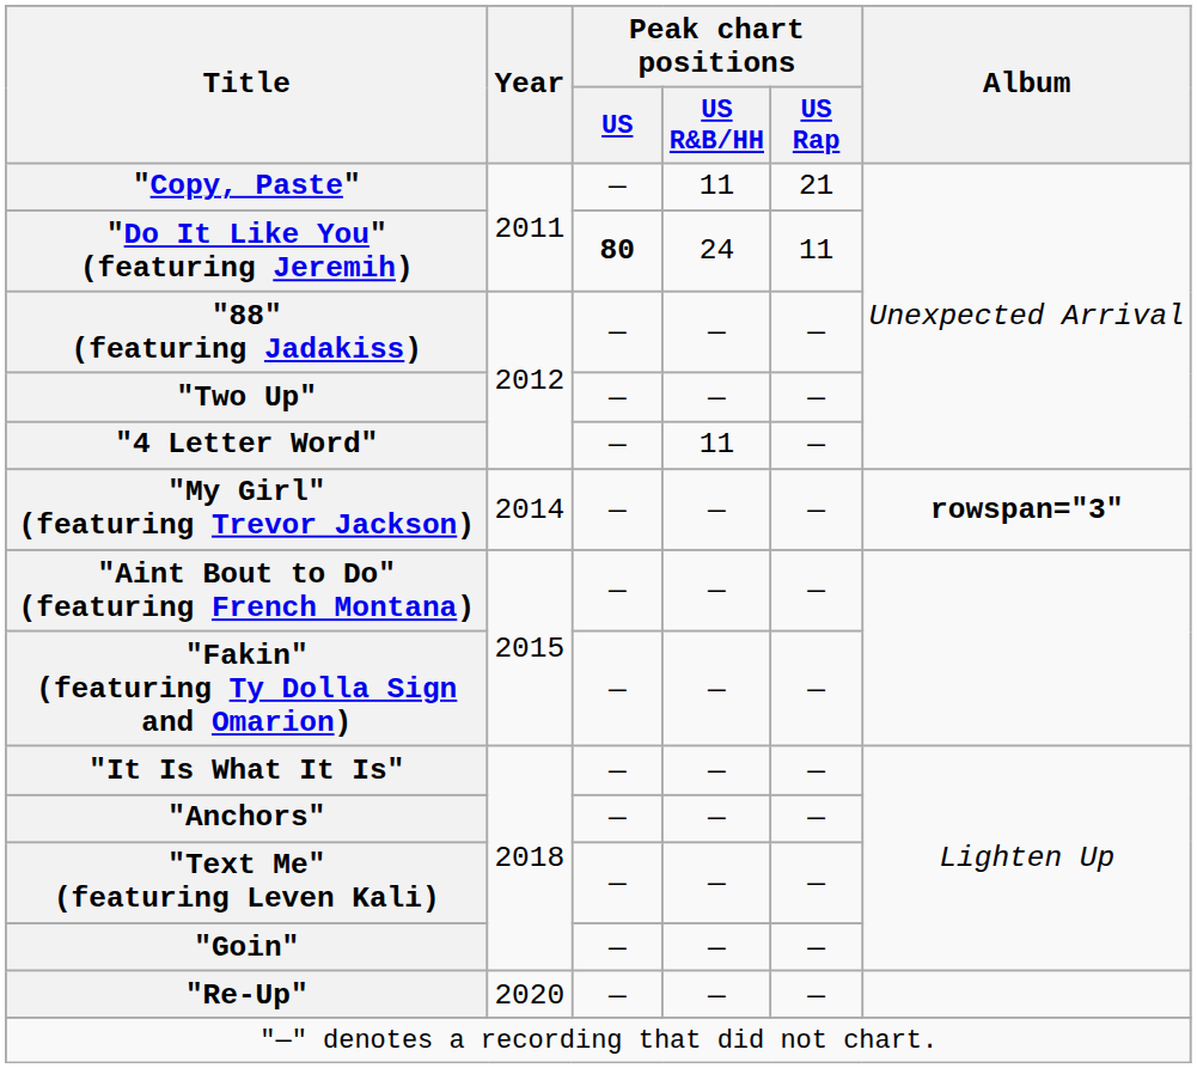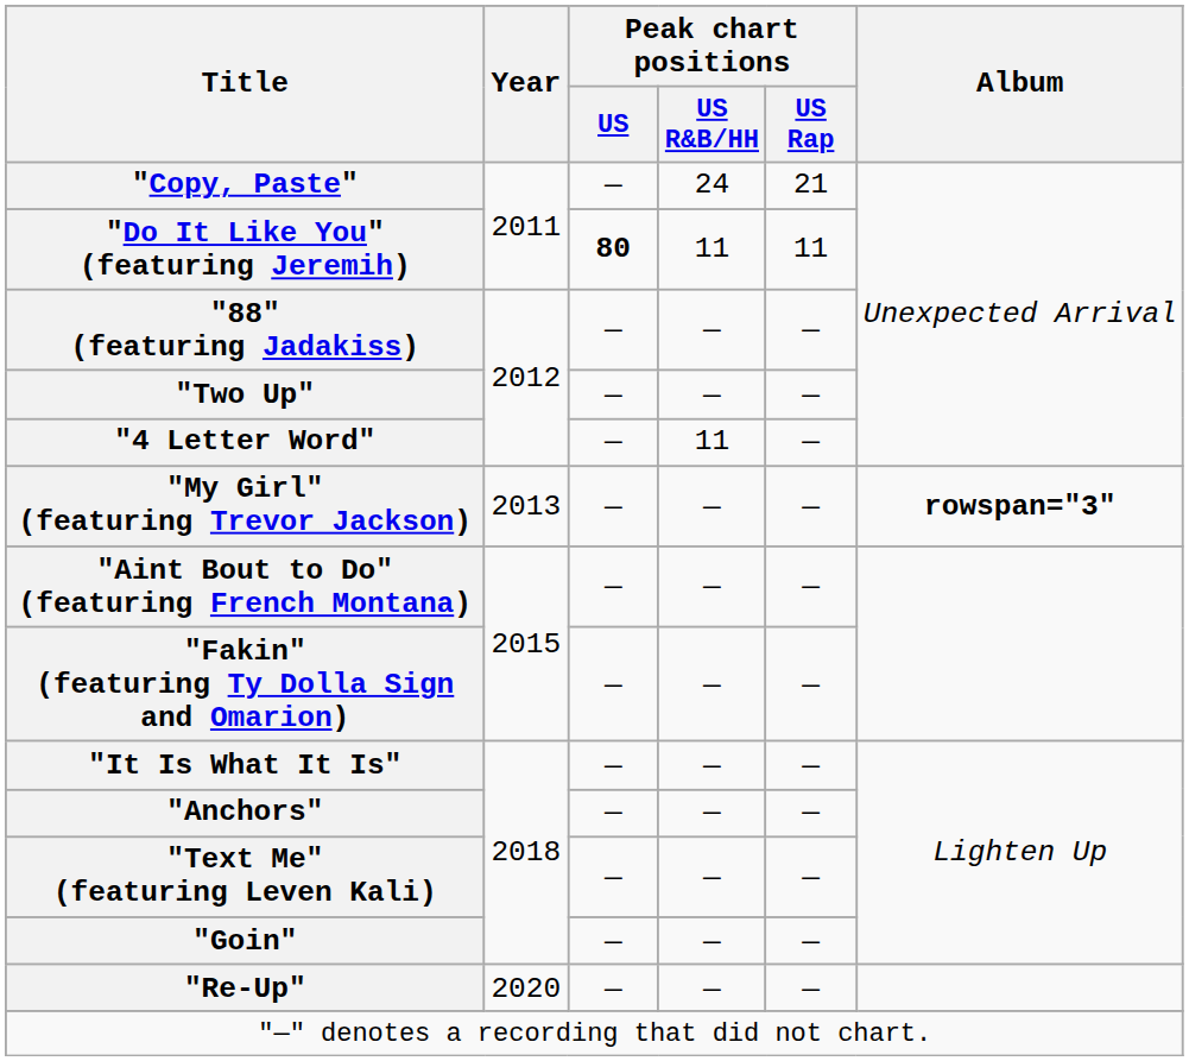"Copy, Paste" | Peak chart positions / US R&B/HH: 11 -> 24
"Do It Like You" (featuring Jeremih) | Peak chart positions / US R&B/HH: 24 -> 11
"My Girl" (featuring Trevor Jackson) | Year: 2014 -> 2013
